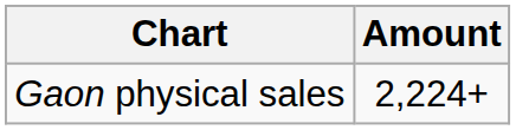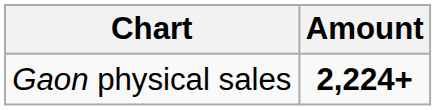Gaon physical sales | Amount: normal -> bold
